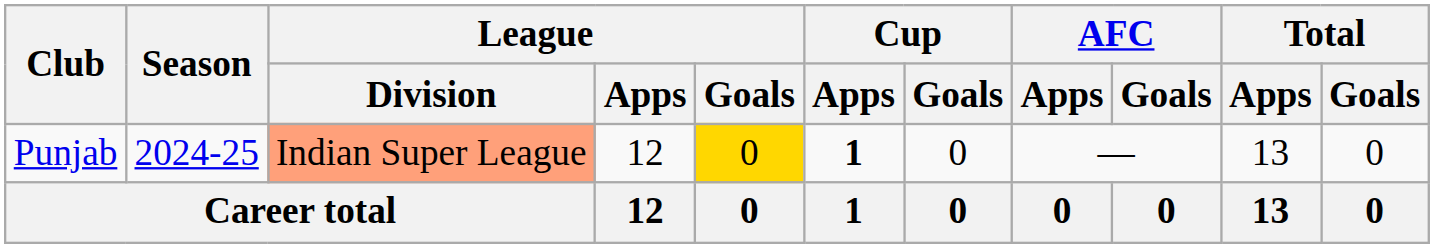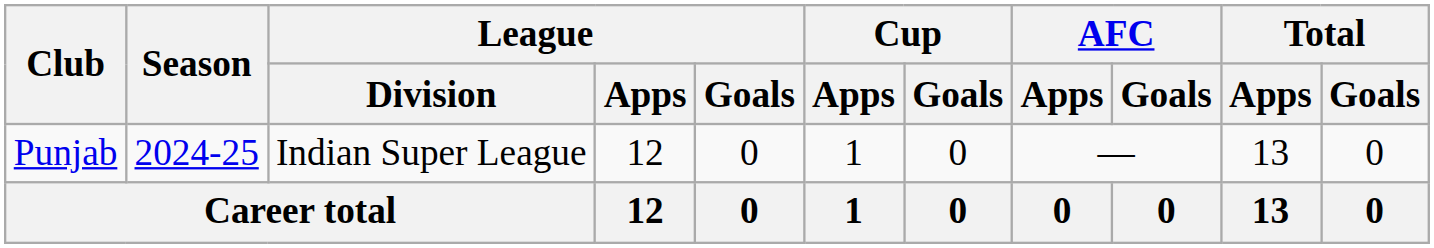Punjab | League / Division: lightsalmon background -> no background
Punjab | League / Goals: gold background -> no background
Punjab | Cup / Apps: bold -> normal
